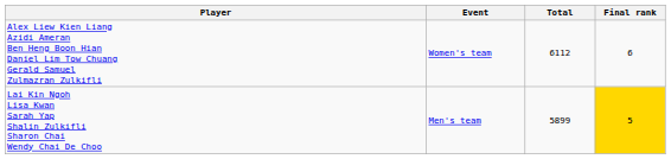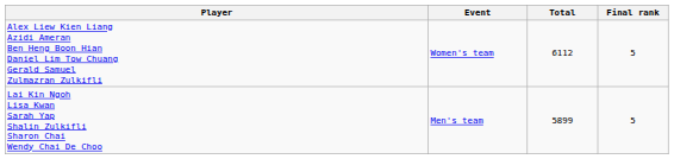row 2 | Final rank: 6 -> 5
row 3 | Final rank: gold background -> no background
